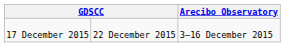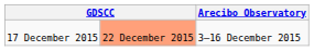17 December 2015 | column 2: no background -> lightsalmon background
